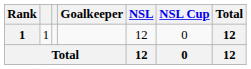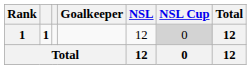row 2 | column 2: normal -> bold
row 2 | NSL Cup: no background -> lightgrey background
